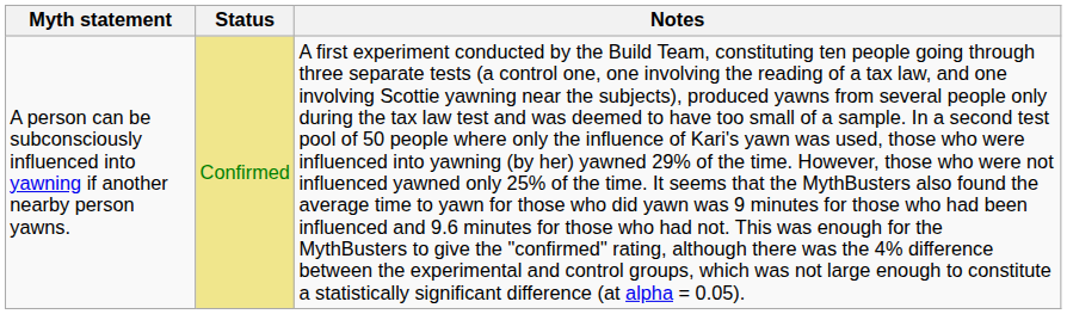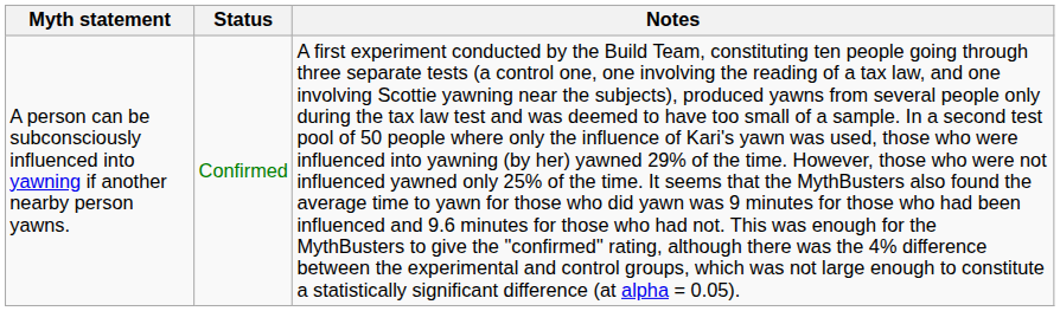row 2 | Status: khaki background -> no background
